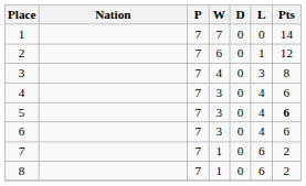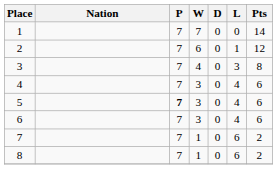5 | P: normal -> bold
5 | Pts: bold -> normal
